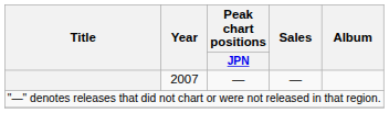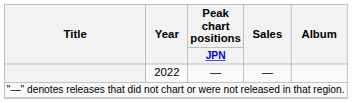row 3 | Year: 2007 -> 2022
